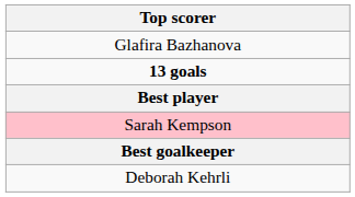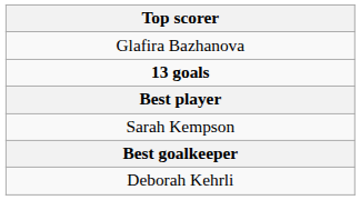row 5 | column 1: pink background -> no background
